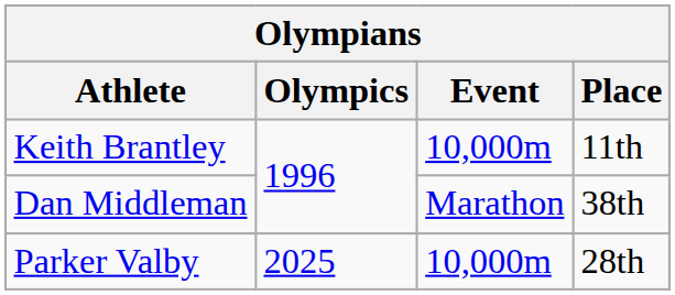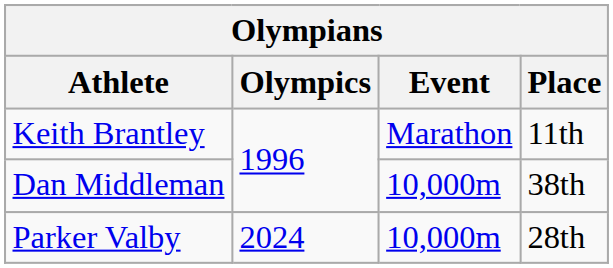Keith Brantley | Event: 10,000m -> Marathon
Dan Middleman | Event: Marathon -> 10,000m
Parker Valby | Olympics: 2025 -> 2024
